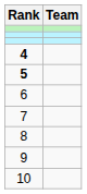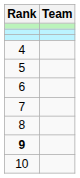row 5 | Rank: bold -> normal
row 6 | Rank: bold -> normal
row 10 | Rank: normal -> bold
